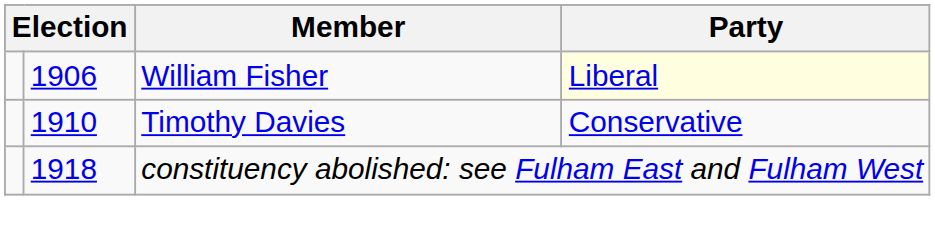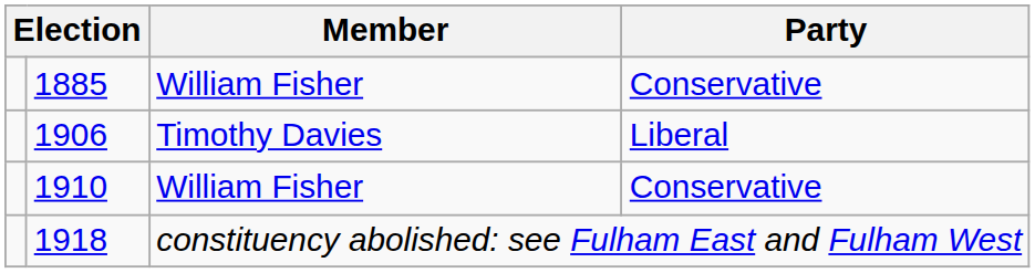+ row: 1885 | William Fisher | Conservative
1906 | Member: William Fisher -> Timothy Davies
1906 | Party: lightyellow background -> no background
1910 | Member: Timothy Davies -> William Fisher
